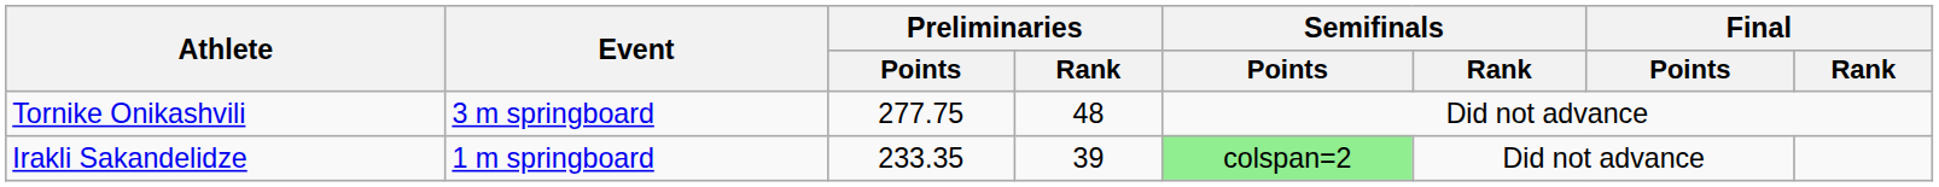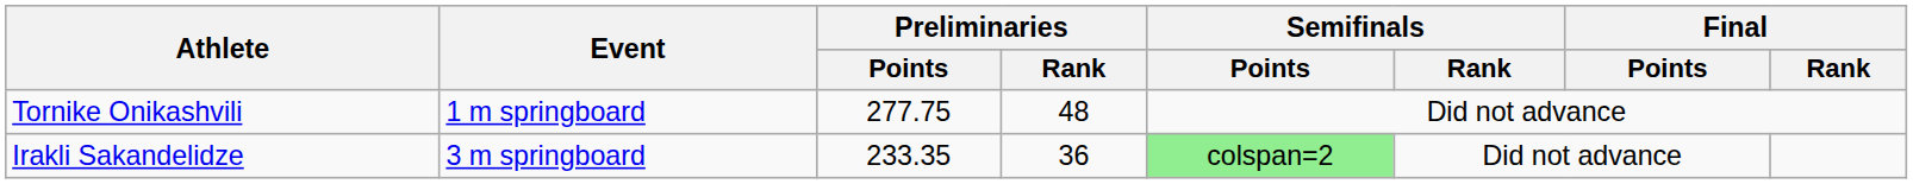Tornike Onikashvili | Event: 3 m springboard -> 1 m springboard
Irakli Sakandelidze | Event: 1 m springboard -> 3 m springboard
Irakli Sakandelidze | Preliminaries / Rank: 39 -> 36
